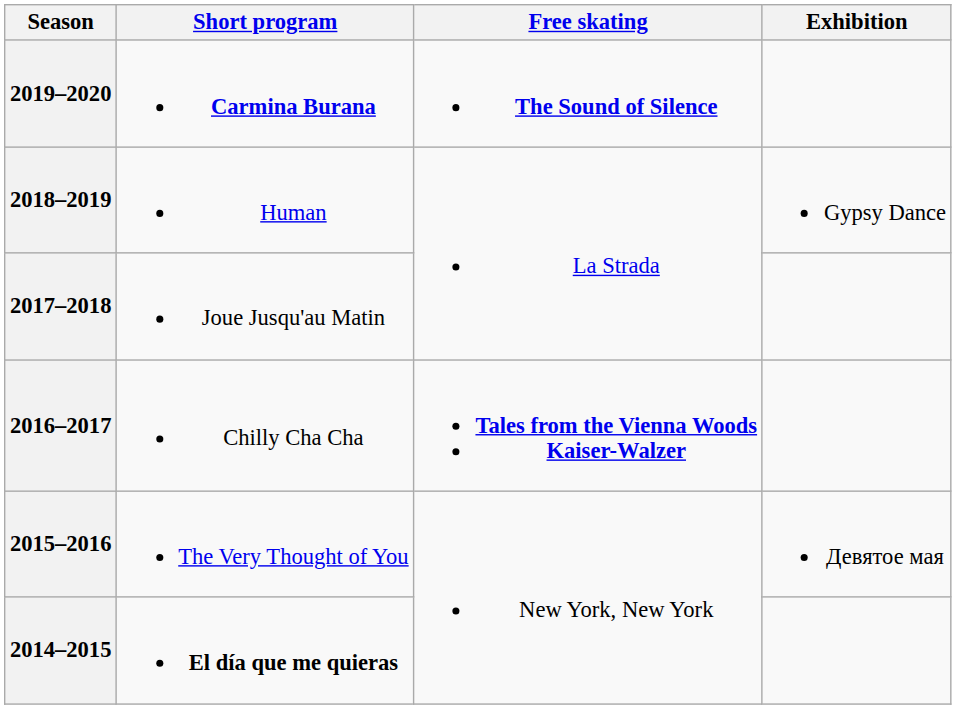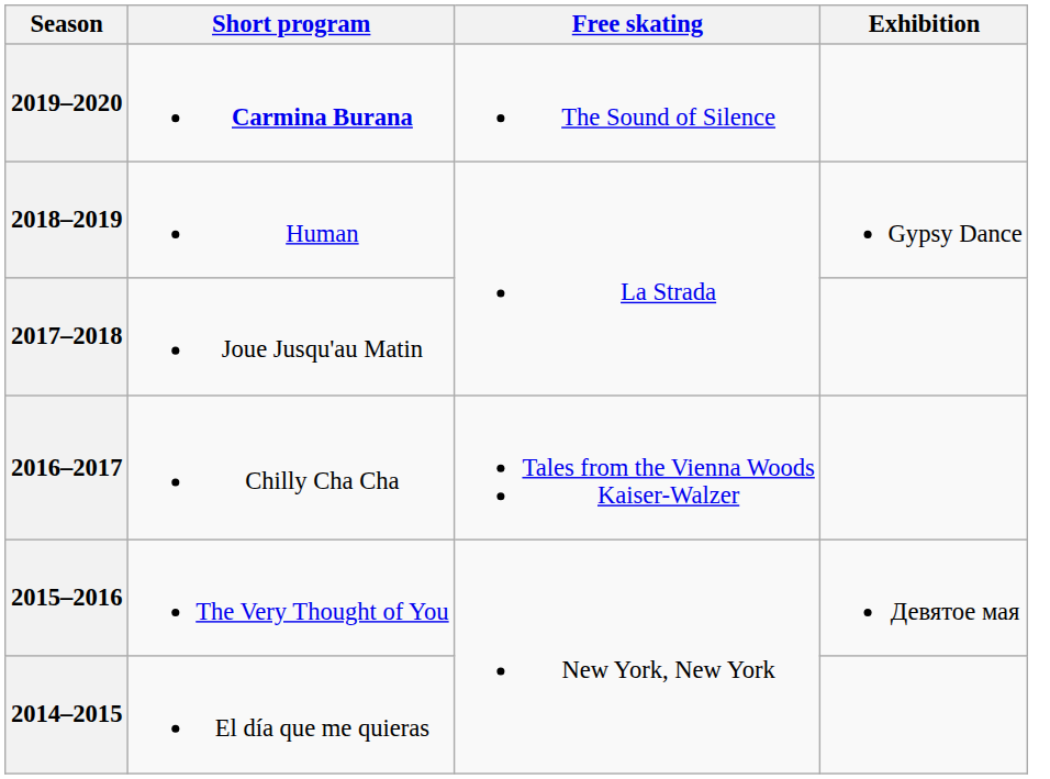2019–2020 | Free skating: bold -> normal
2016–2017 | Free skating: bold -> normal
2014–2015 | Short program: bold -> normal
